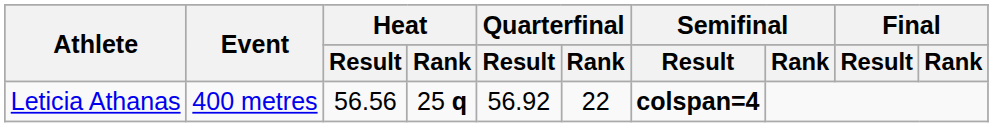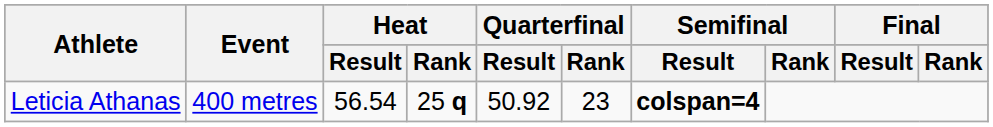Leticia Athanas | Heat / Result: 56.56 -> 56.54
Leticia Athanas | Quarterfinal / Result: 56.92 -> 50.92
Leticia Athanas | Quarterfinal / Rank: 22 -> 23
